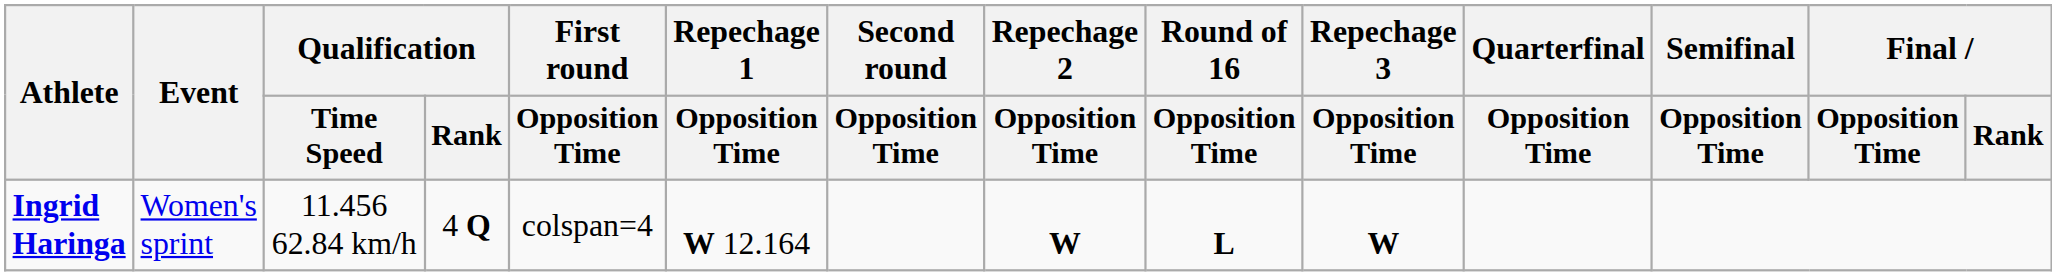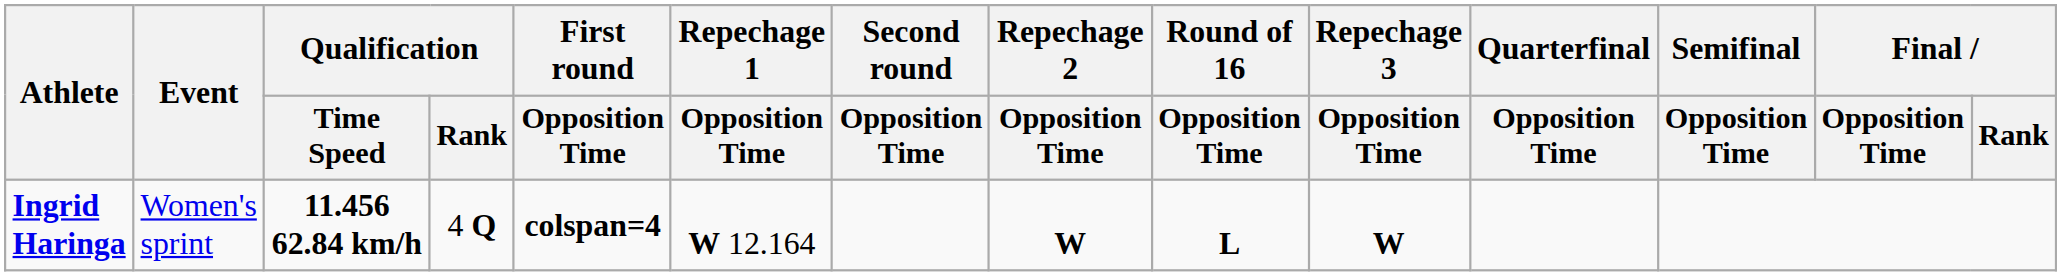Ingrid Haringa | Qualification / Time Speed: normal -> bold
Ingrid Haringa | First round / Opposition Time: normal -> bold
